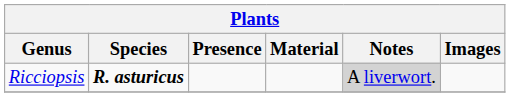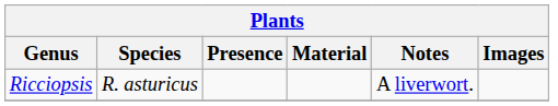Ricciopsis | Species: bold -> normal
Ricciopsis | Notes: lightgrey background -> no background
